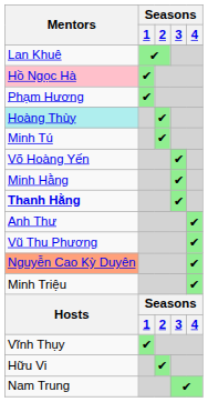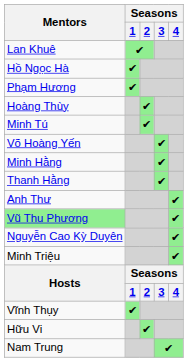Hồ Ngọc Hà | Mentors: pink background -> no background
Hoàng Thùy | Mentors: paleturquoise background -> no background
Thanh Hằng | Mentors: bold -> normal
Vũ Thu Phương | Mentors: no background -> lightgreen background
Nguyễn Cao Kỳ Duyên | Mentors: lightsalmon background -> no background
